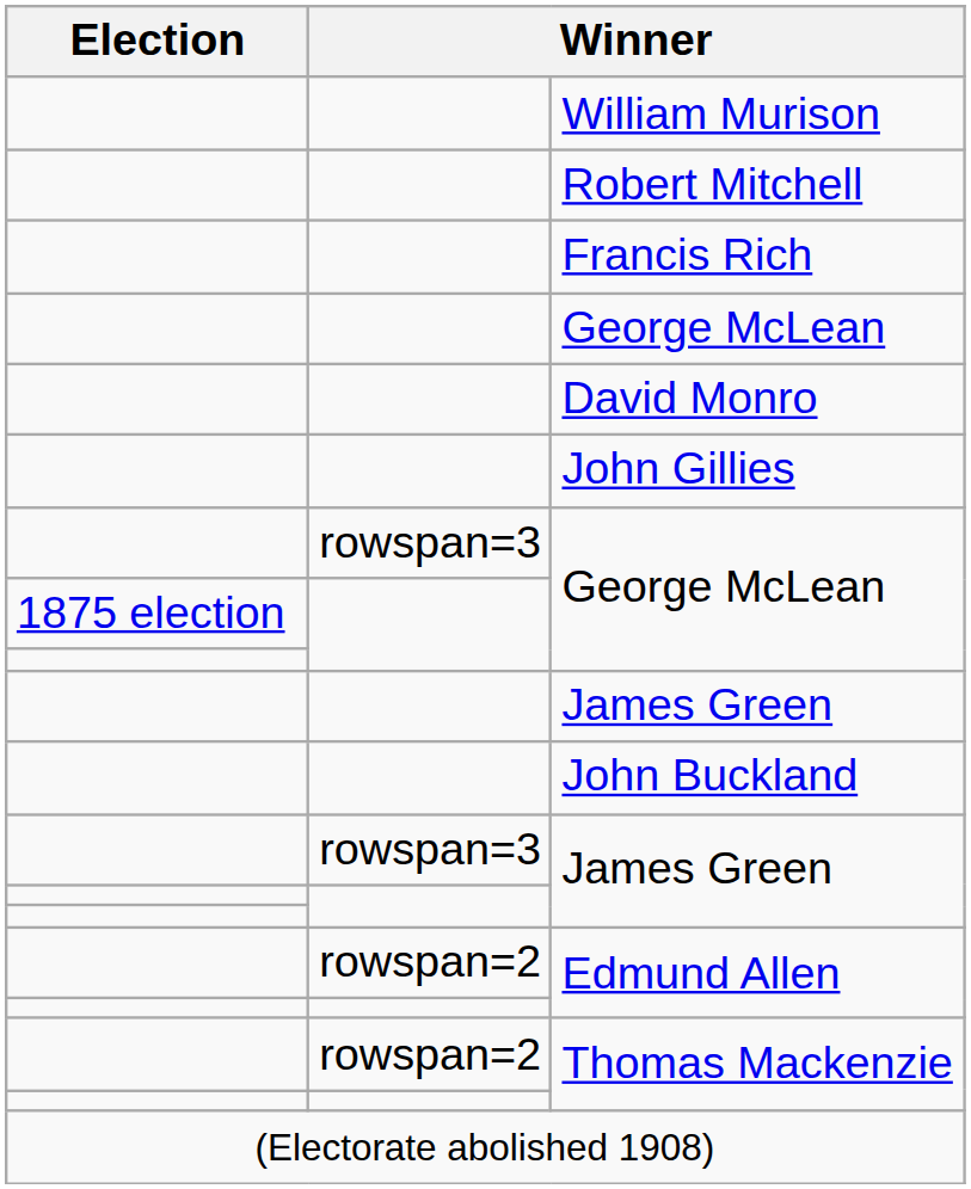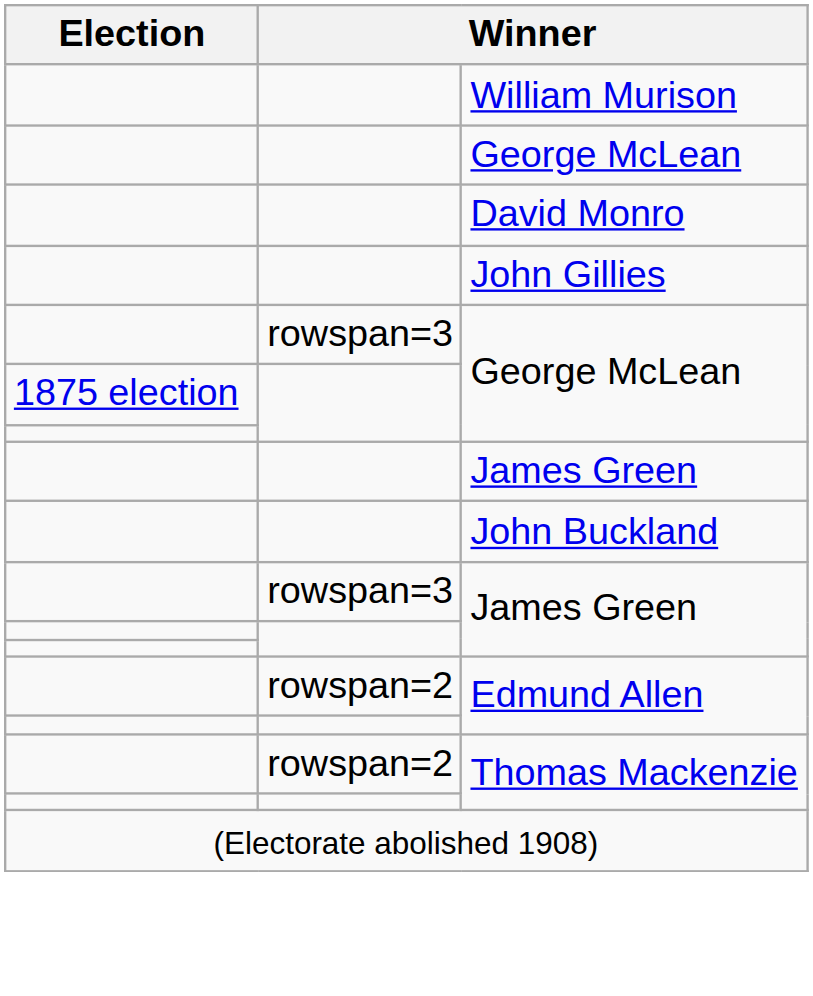- row: Robert Mitchell
- row: Francis Rich
